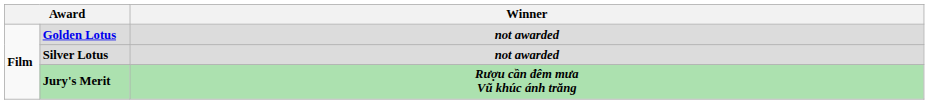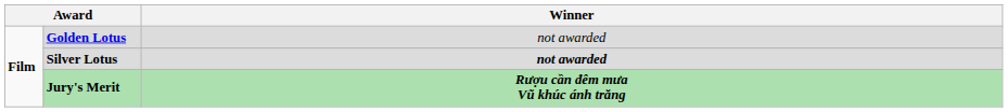Golden Lotus | Winner: bold -> normal
